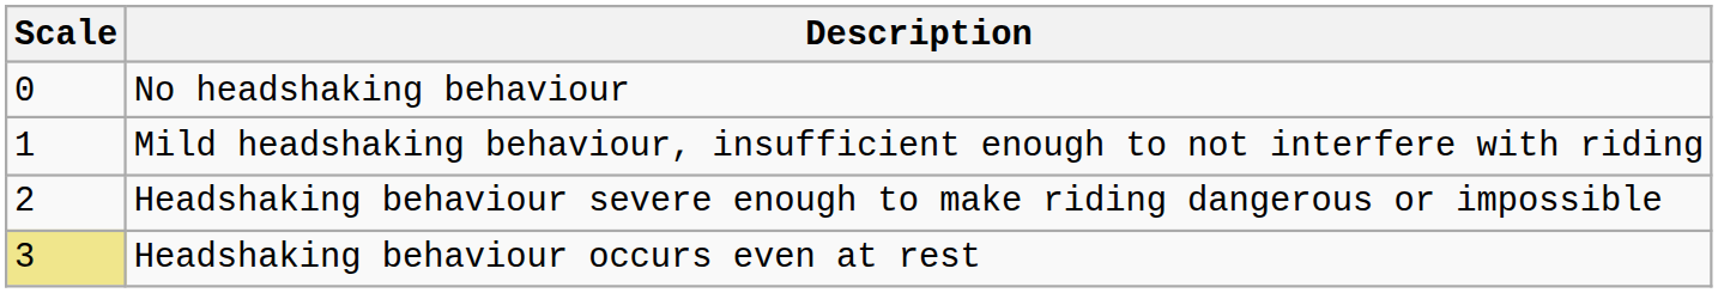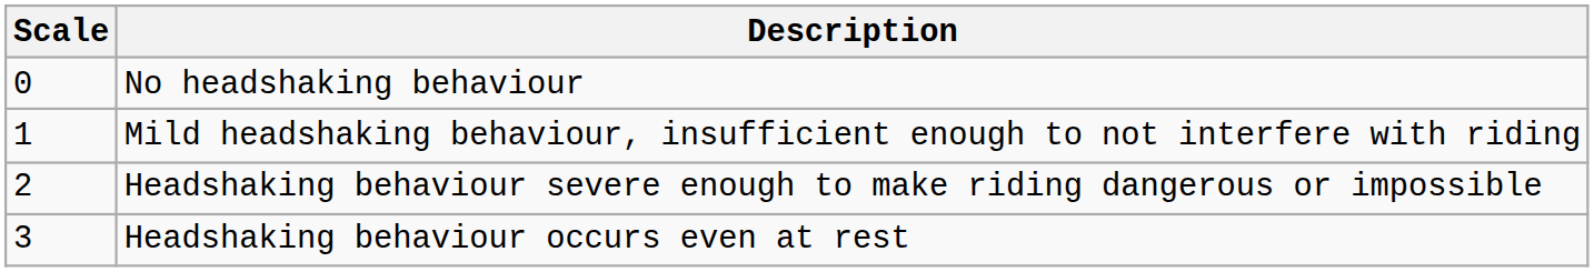Headshaking behaviour occurs even at rest | Scale: khaki background -> no background
